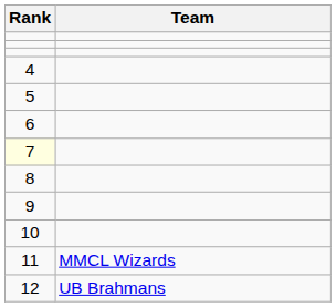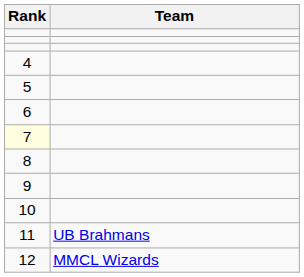row 12 | Team: MMCL Wizards -> UB Brahmans
row 13 | Team: UB Brahmans -> MMCL Wizards
